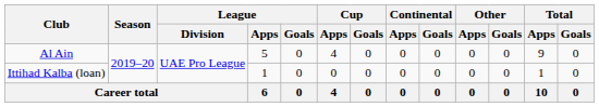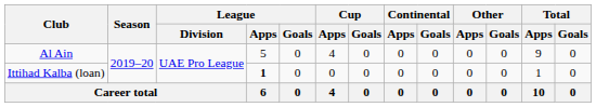Ittihad Kalba (loan) | League / Apps: normal -> bold
